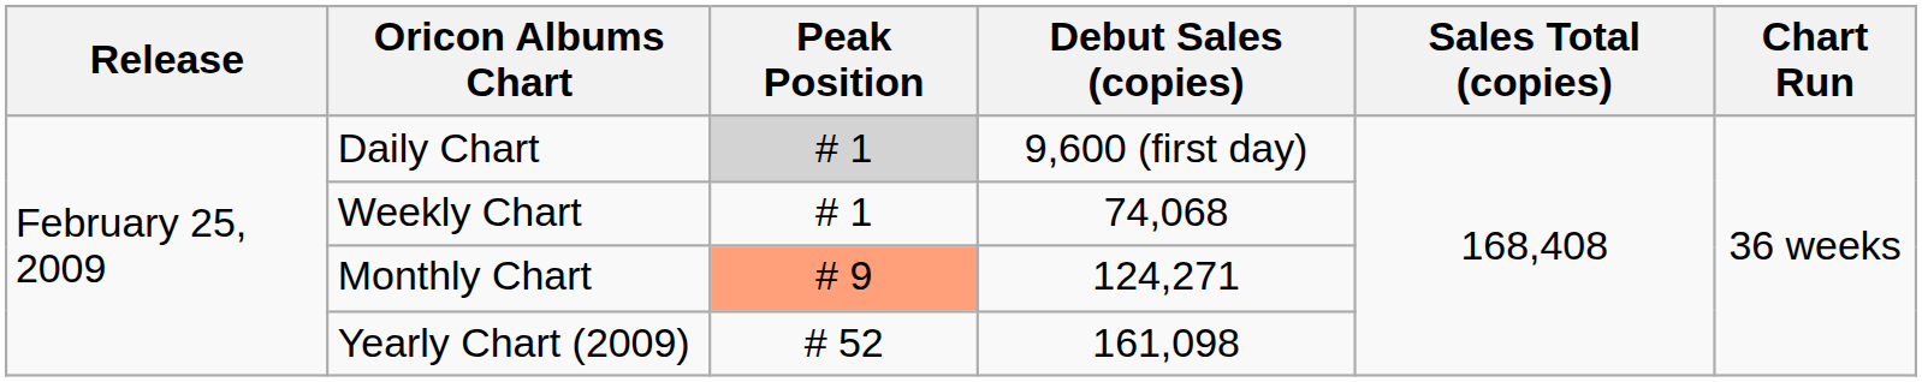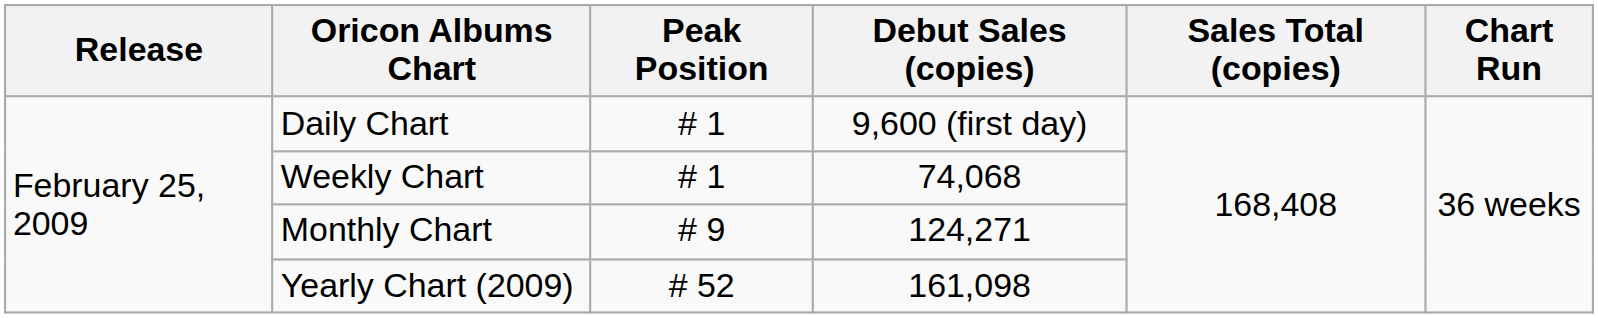Daily Chart | Peak Position: lightgrey background -> no background
Monthly Chart | Peak Position: lightsalmon background -> no background
